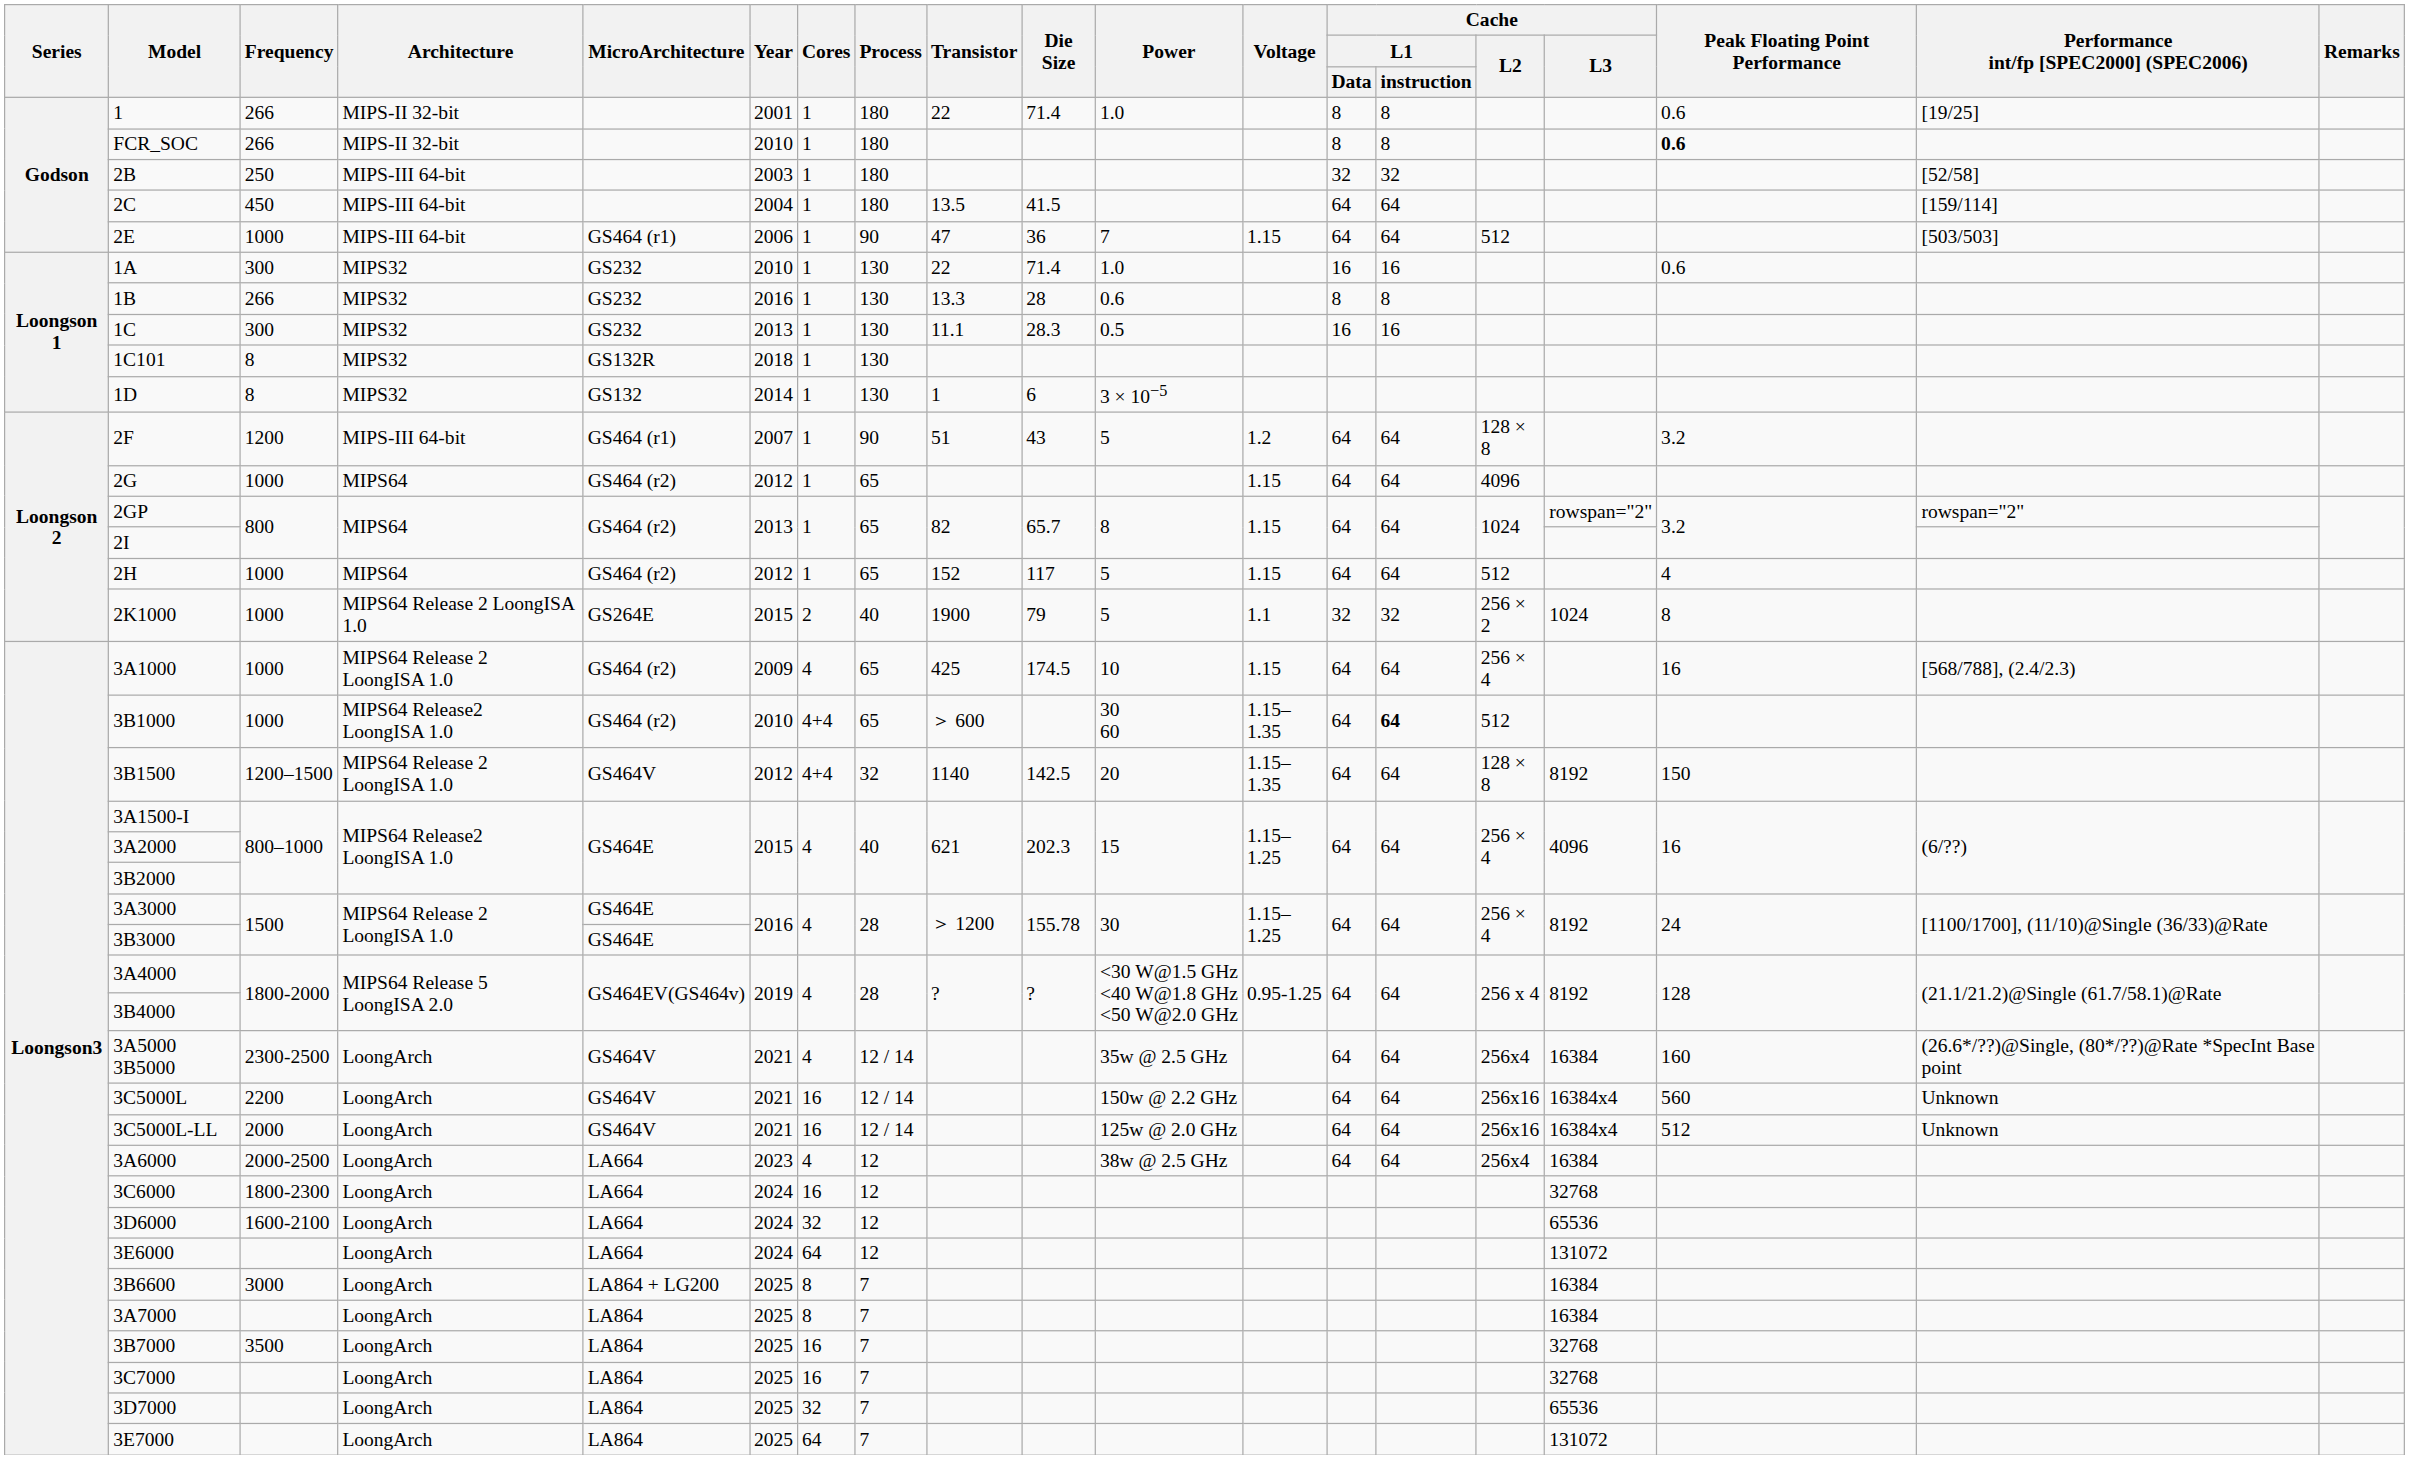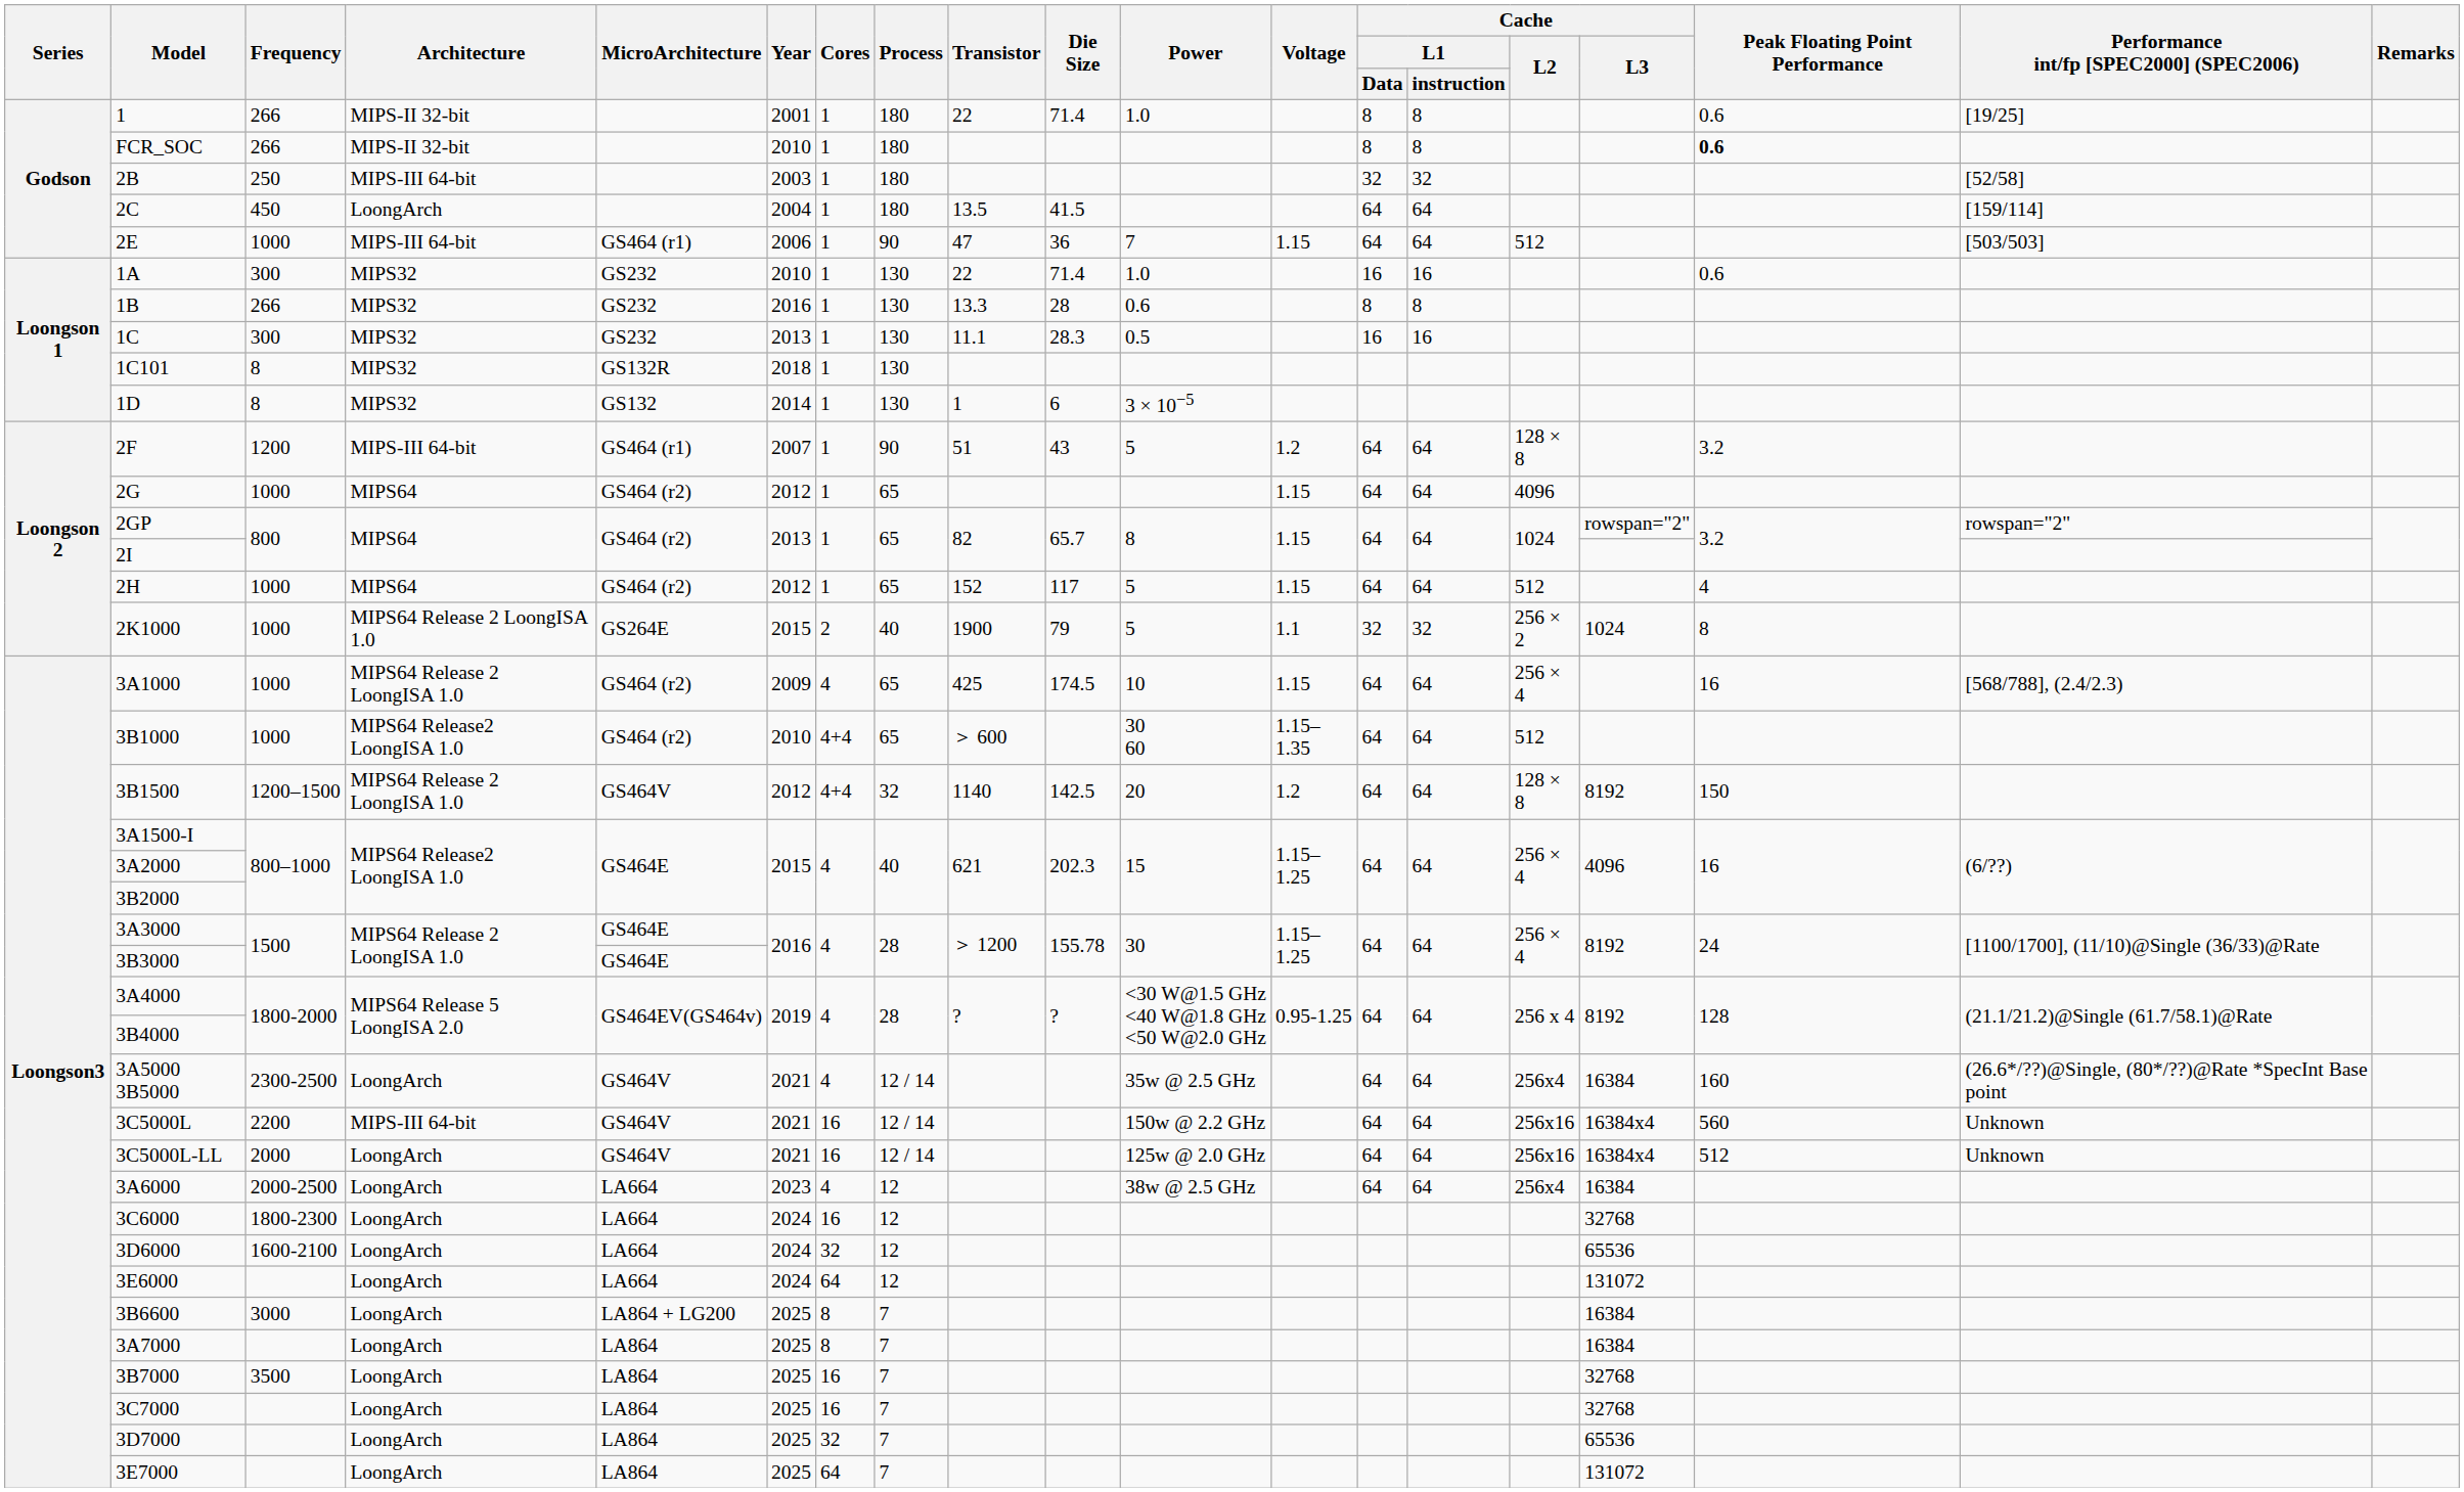2C | Architecture: MIPS-III 64-bit -> LoongArch
3B1000 | Cache / L1 / instruction: bold -> normal
3B1500 | Voltage: 1.15–1.35 -> 1.2
3C5000L | Architecture: LoongArch -> MIPS-III 64-bit
